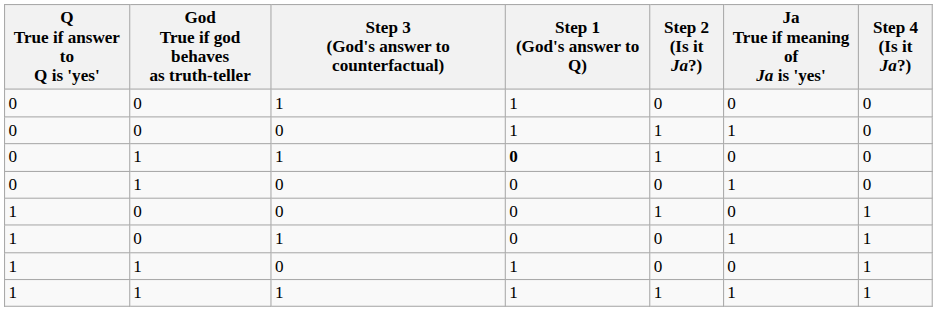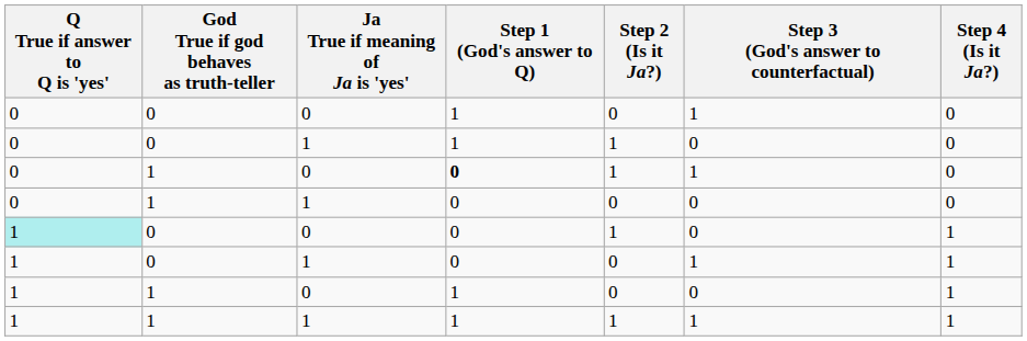columns swapped: Ja True if meaning of Ja is 'yes' <-> Step 3 (God's answer to counterfactual)
row 6 | Q True if answer to Q is 'yes': no background -> paleturquoise background
